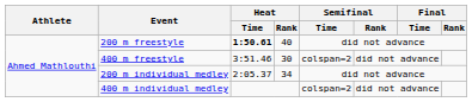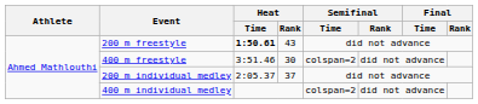200 m freestyle | Heat / Rank: 40 -> 43
200 m individual medley | Heat / Rank: 34 -> 37
